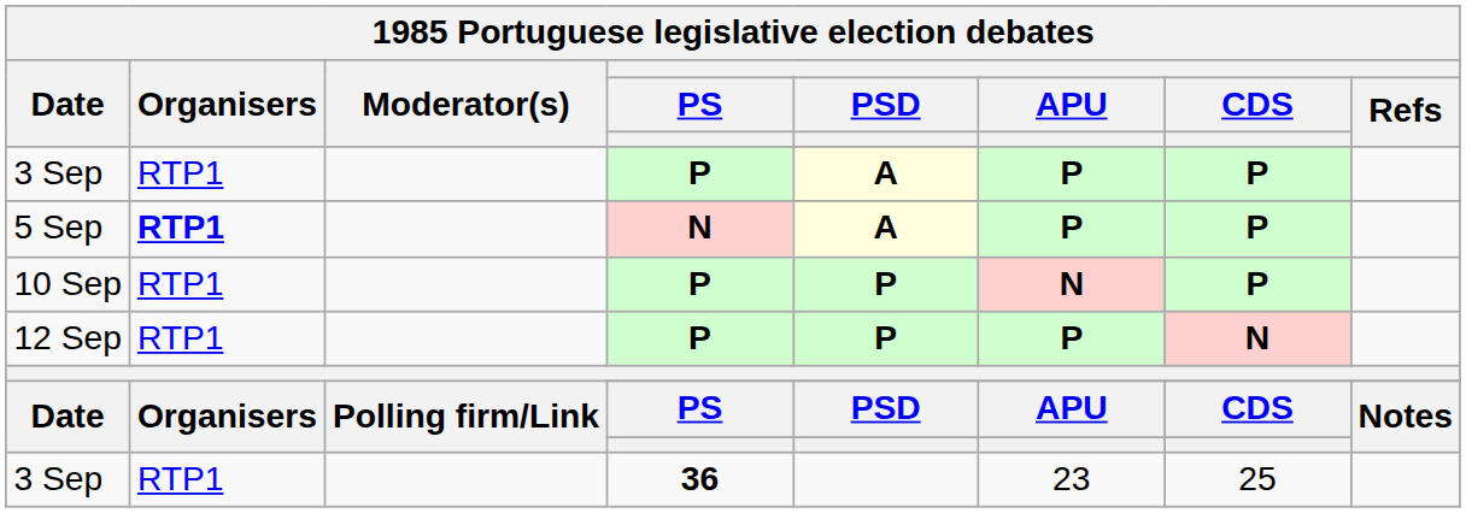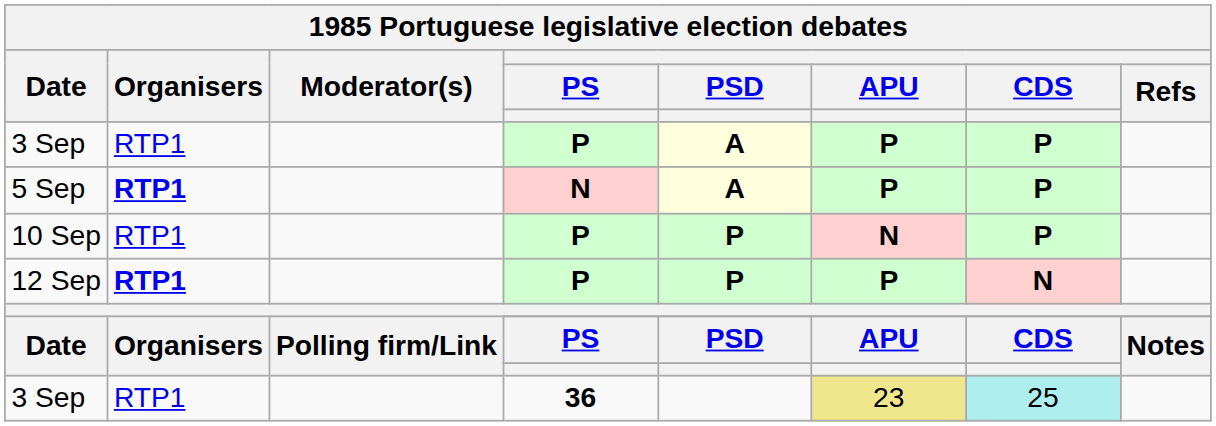12 Sep | 1985 Portuguese legislative election debates / Organisers: normal -> bold
3 Sep / 36 | 1985 Portuguese legislative election debates / APU: no background -> khaki background
3 Sep / 36 | 1985 Portuguese legislative election debates / CDS: no background -> paleturquoise background
